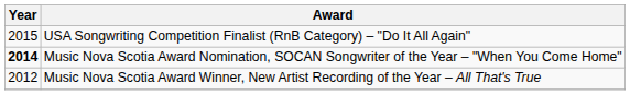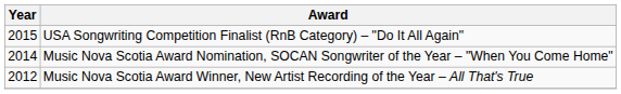row 3 | Year: bold -> normal
